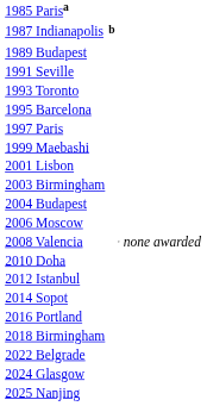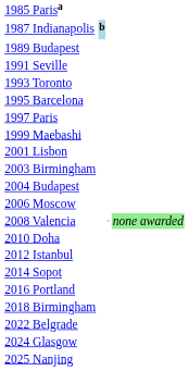1987 Indianapolis | column 2: no background -> lightblue background
2008 Valencia | column 3: no background -> lightgreen background
